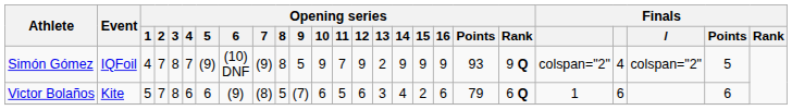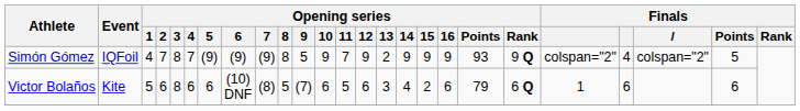Simón Gómez | Opening series / 6: (10) DNF -> (9)
Victor Bolaños | Opening series / 2: 7 -> 6
Victor Bolaños | Opening series / 6: (9) -> (10) DNF
